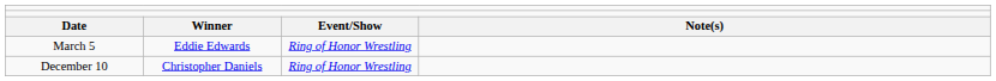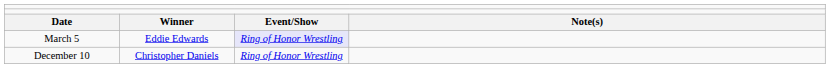March 5 | column 3: no background -> lavender background
